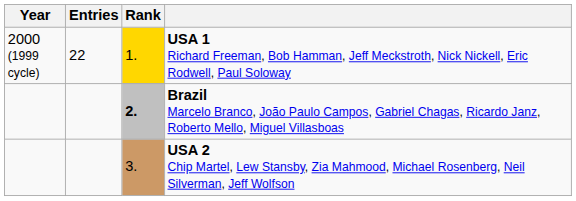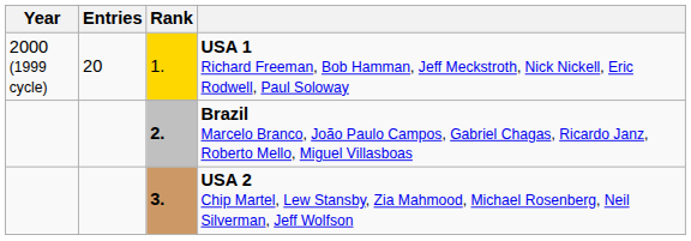row 2 | Entries: 22 -> 20
row 4 | Rank: normal -> bold
